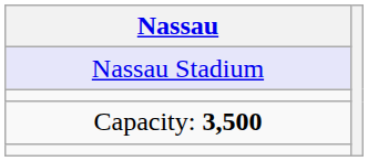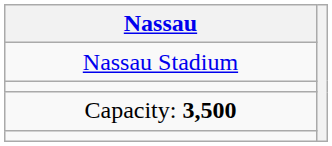row 2 | Nassau: lavender background -> no background
